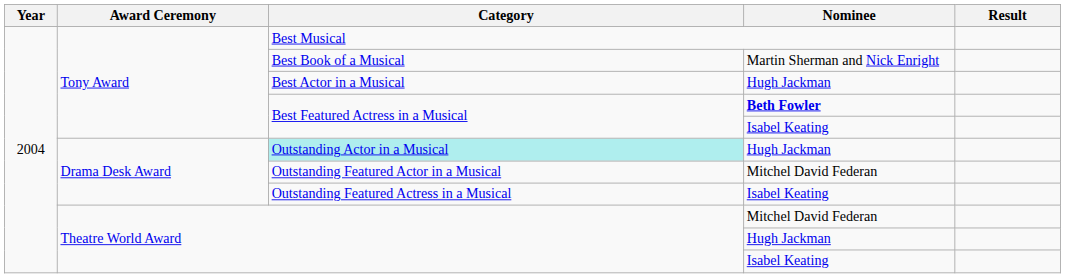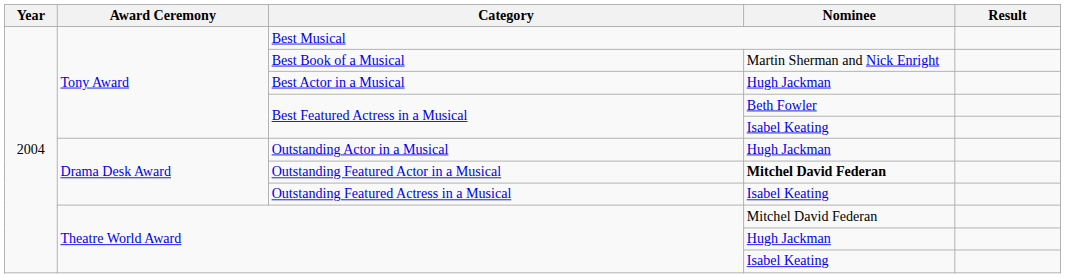Best Featured Actress in a Musical / Beth Fowler | Nominee: bold -> normal
Outstanding Actor in a Musical | Category: paleturquoise background -> no background
Outstanding Featured Actor in a Musical | Nominee: normal -> bold
